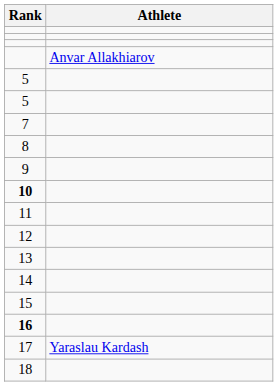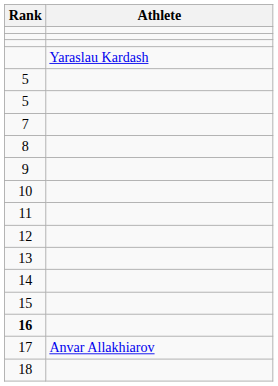row 5 | Athlete: Anvar Allakhiarov -> Yaraslau Kardash
row 11 | Rank: bold -> normal
row 18 | Athlete: Yaraslau Kardash -> Anvar Allakhiarov
